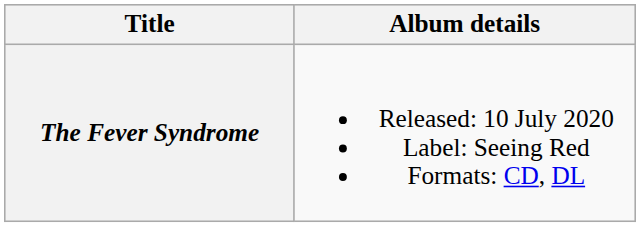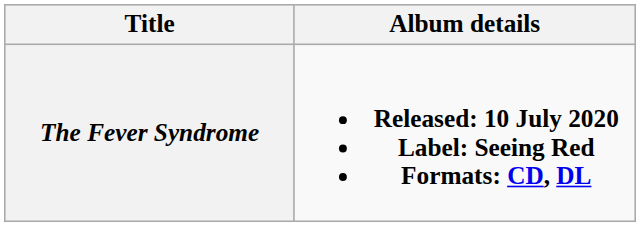The Fever Syndrome | Album details: normal -> bold
